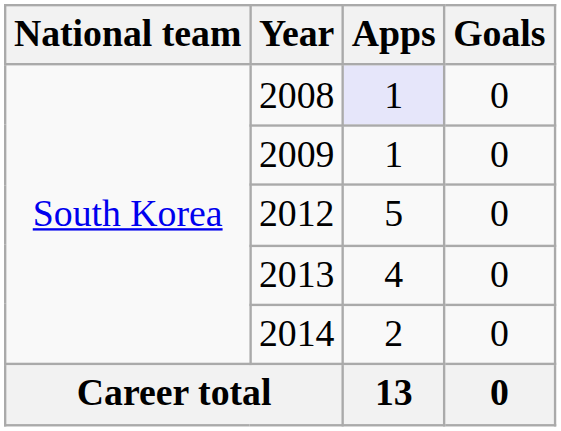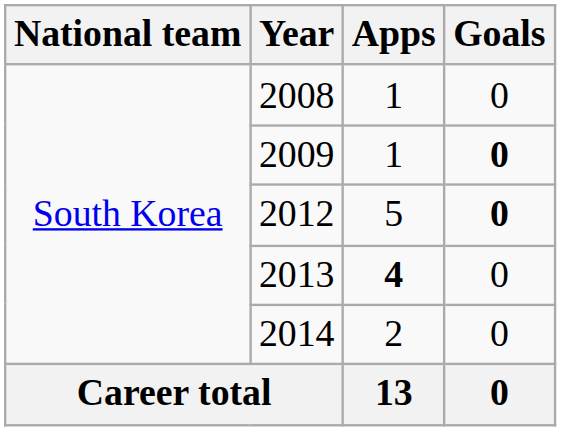2008 | Apps: lavender background -> no background
2009 | Goals: normal -> bold
2012 | Goals: normal -> bold
2013 | Apps: normal -> bold
